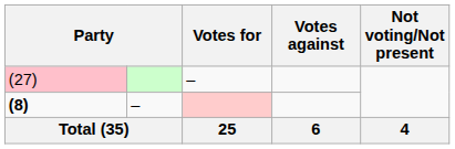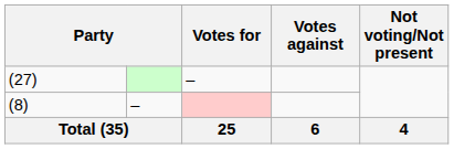(27) | column 1: pink background -> no background
(8) | column 1: bold -> normal
